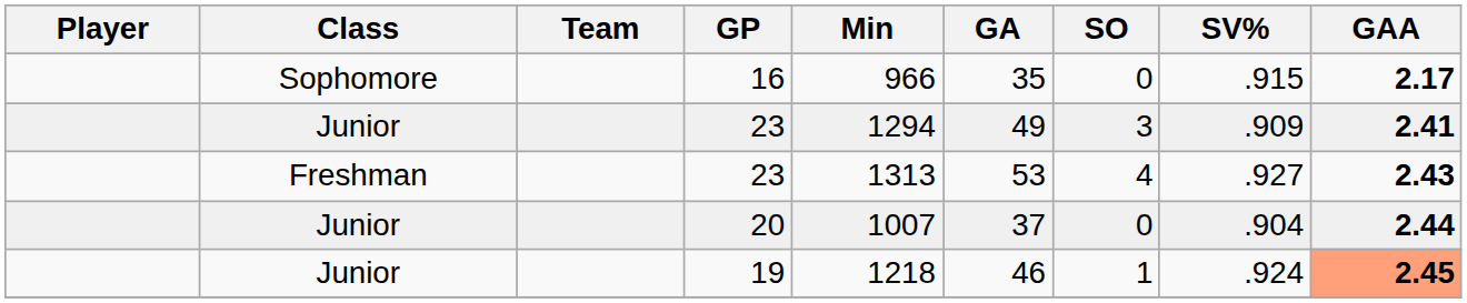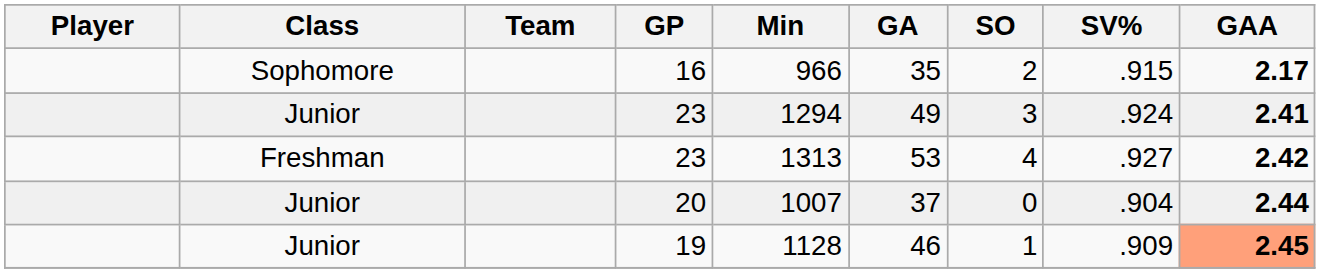16 | SO: 0 -> 2
Junior / 23 | SV%: .909 -> .924
Freshman / 23 | GAA: 2.43 -> 2.42
19 | Min: 1218 -> 1128
19 | SV%: .924 -> .909
